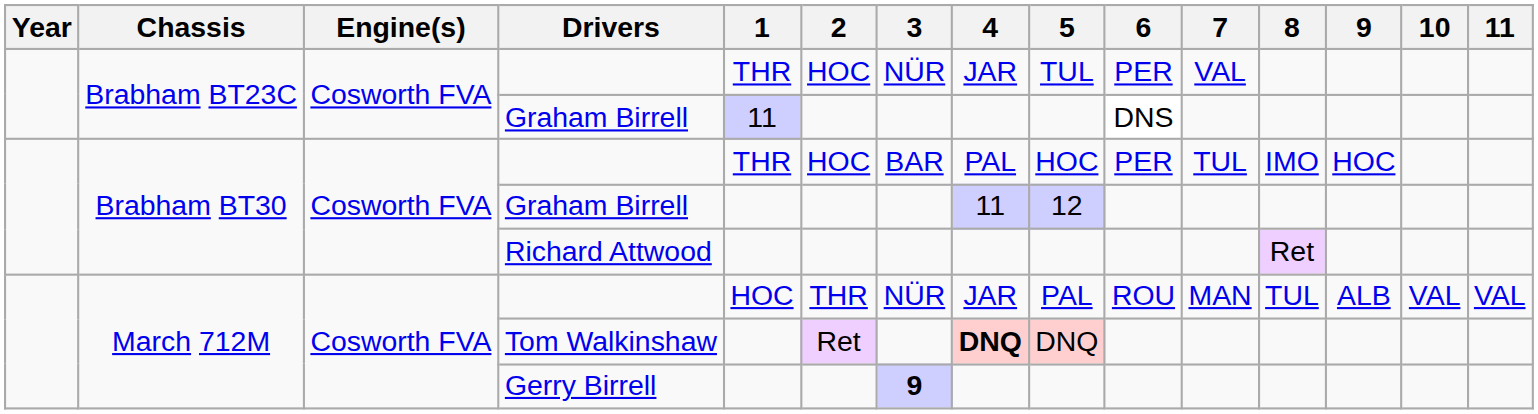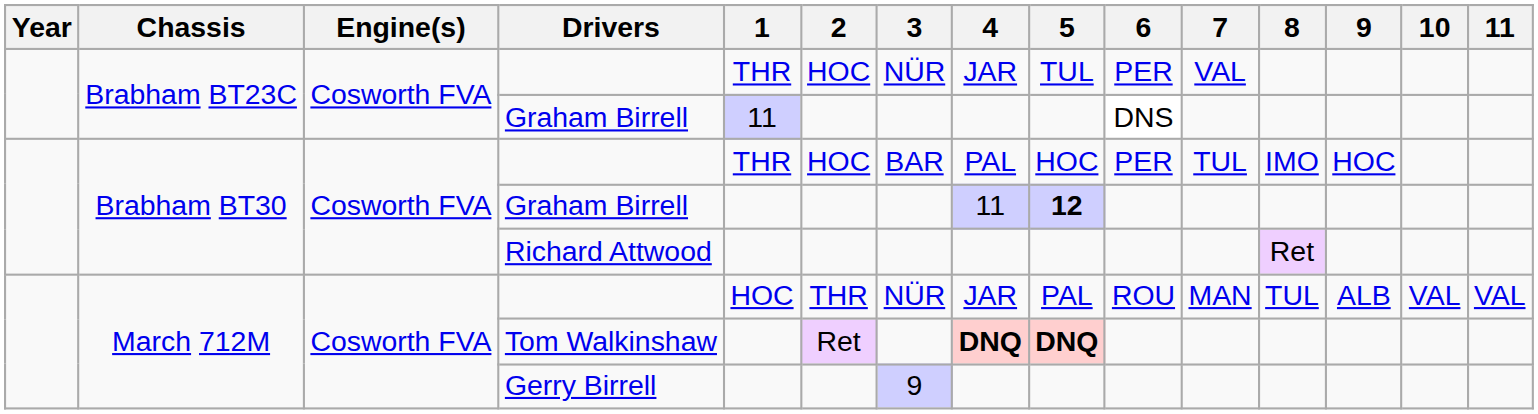Brabham BT30 / Graham Birrell | 5: normal -> bold
Tom Walkinshaw | 5: normal -> bold
Gerry Birrell | 3: bold -> normal
